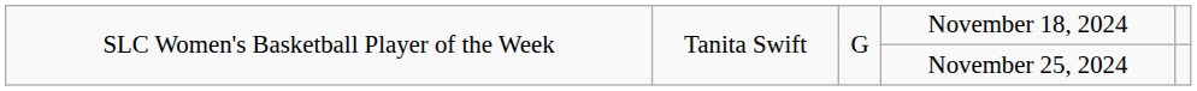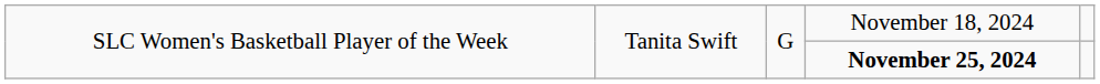row 2 | column 4: normal -> bold
